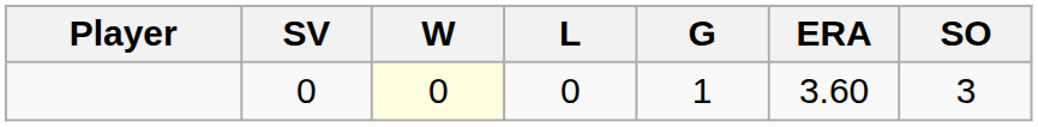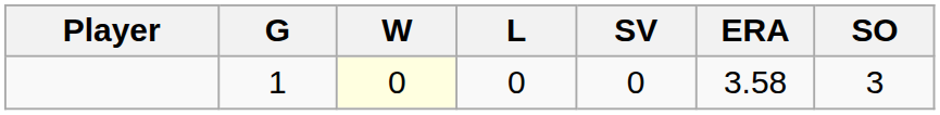columns swapped: G <-> SV
row 2 | ERA: 3.60 -> 3.58
